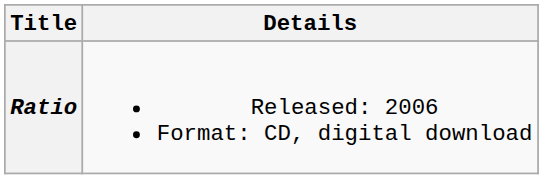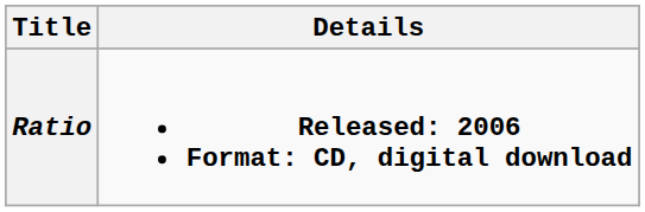Ratio | Details: normal -> bold
